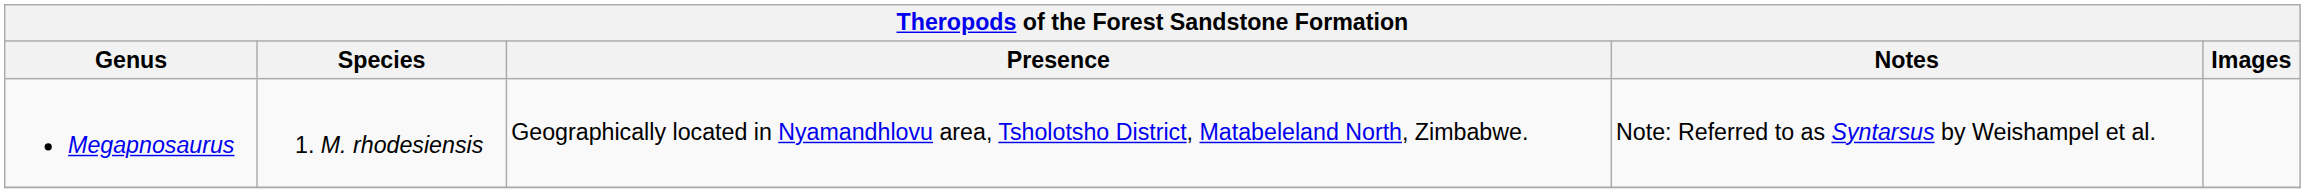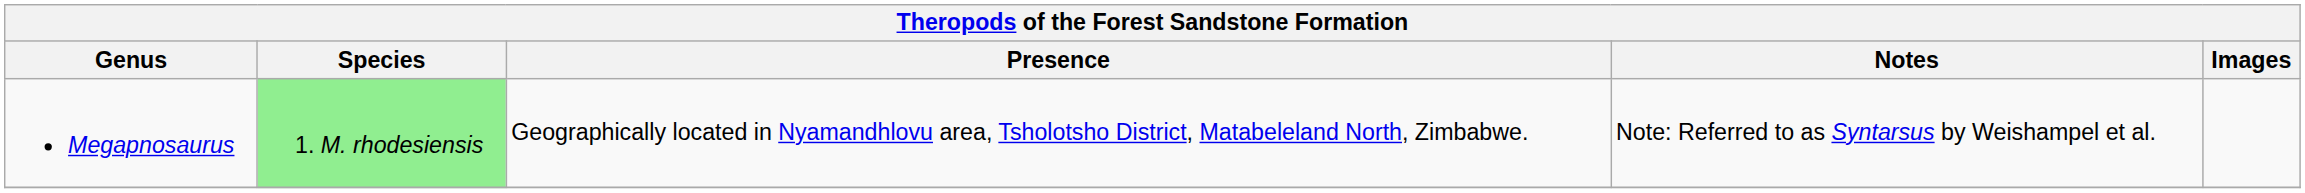Megapnosaurus | Species: no background -> lightgreen background
